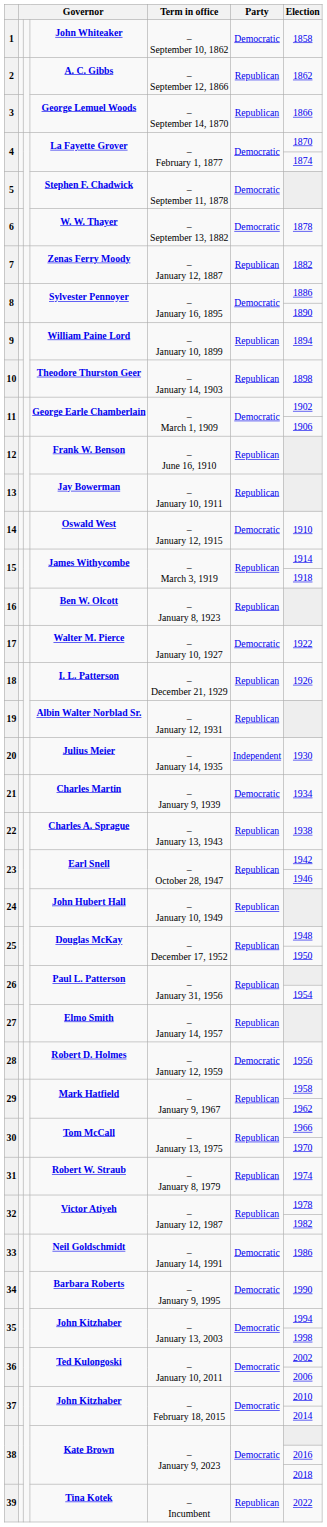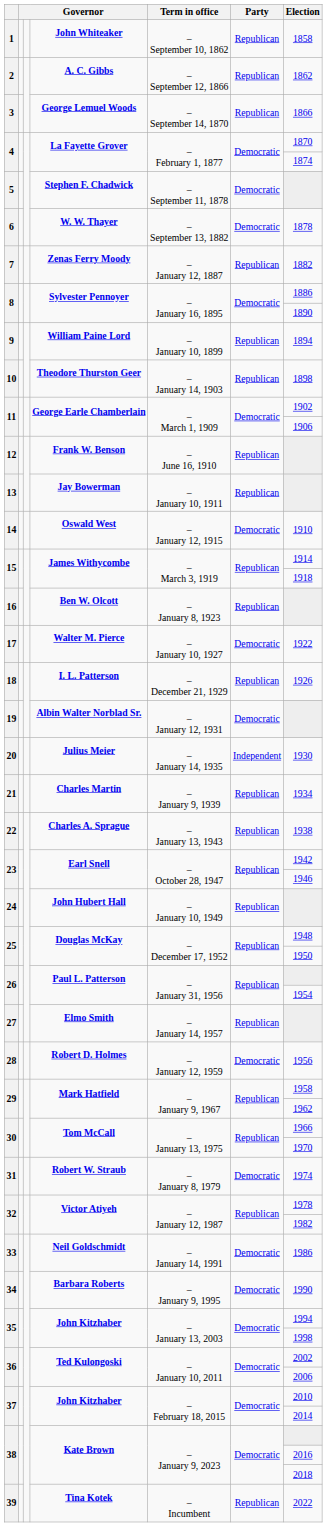1 | Party: Democratic -> Republican
19 | Party: Republican -> Democratic
21 | Party: Democratic -> Republican
31 | Party: Republican -> Democratic
